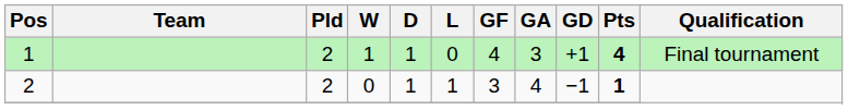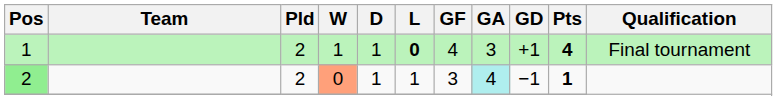row 2 | L: normal -> bold
row 3 | Pos: no background -> lightgreen background
row 3 | W: no background -> lightsalmon background
row 3 | GA: no background -> paleturquoise background
